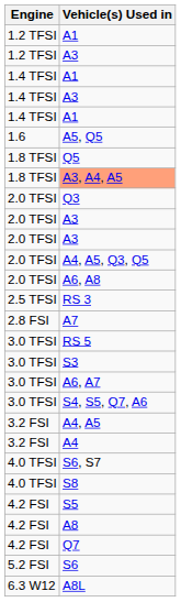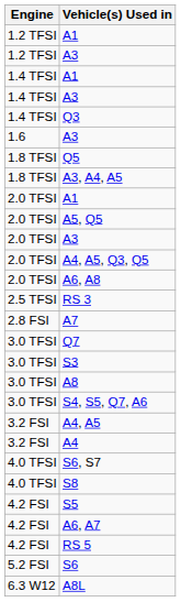row 6 | Vehicle(s) Used in: A1 -> Q3
row 7 | Vehicle(s) Used in: A5, Q5 -> A3
row 9 | Vehicle(s) Used in: lightsalmon background -> no background
row 10 | Vehicle(s) Used in: Q3 -> A1
row 11 | Vehicle(s) Used in: A3 -> A5, Q5
row 17 | Vehicle(s) Used in: RS 5 -> Q7
row 19 | Vehicle(s) Used in: A6, A7 -> A8
row 26 | Vehicle(s) Used in: A8 -> A6, A7
row 27 | Vehicle(s) Used in: Q7 -> RS 5
